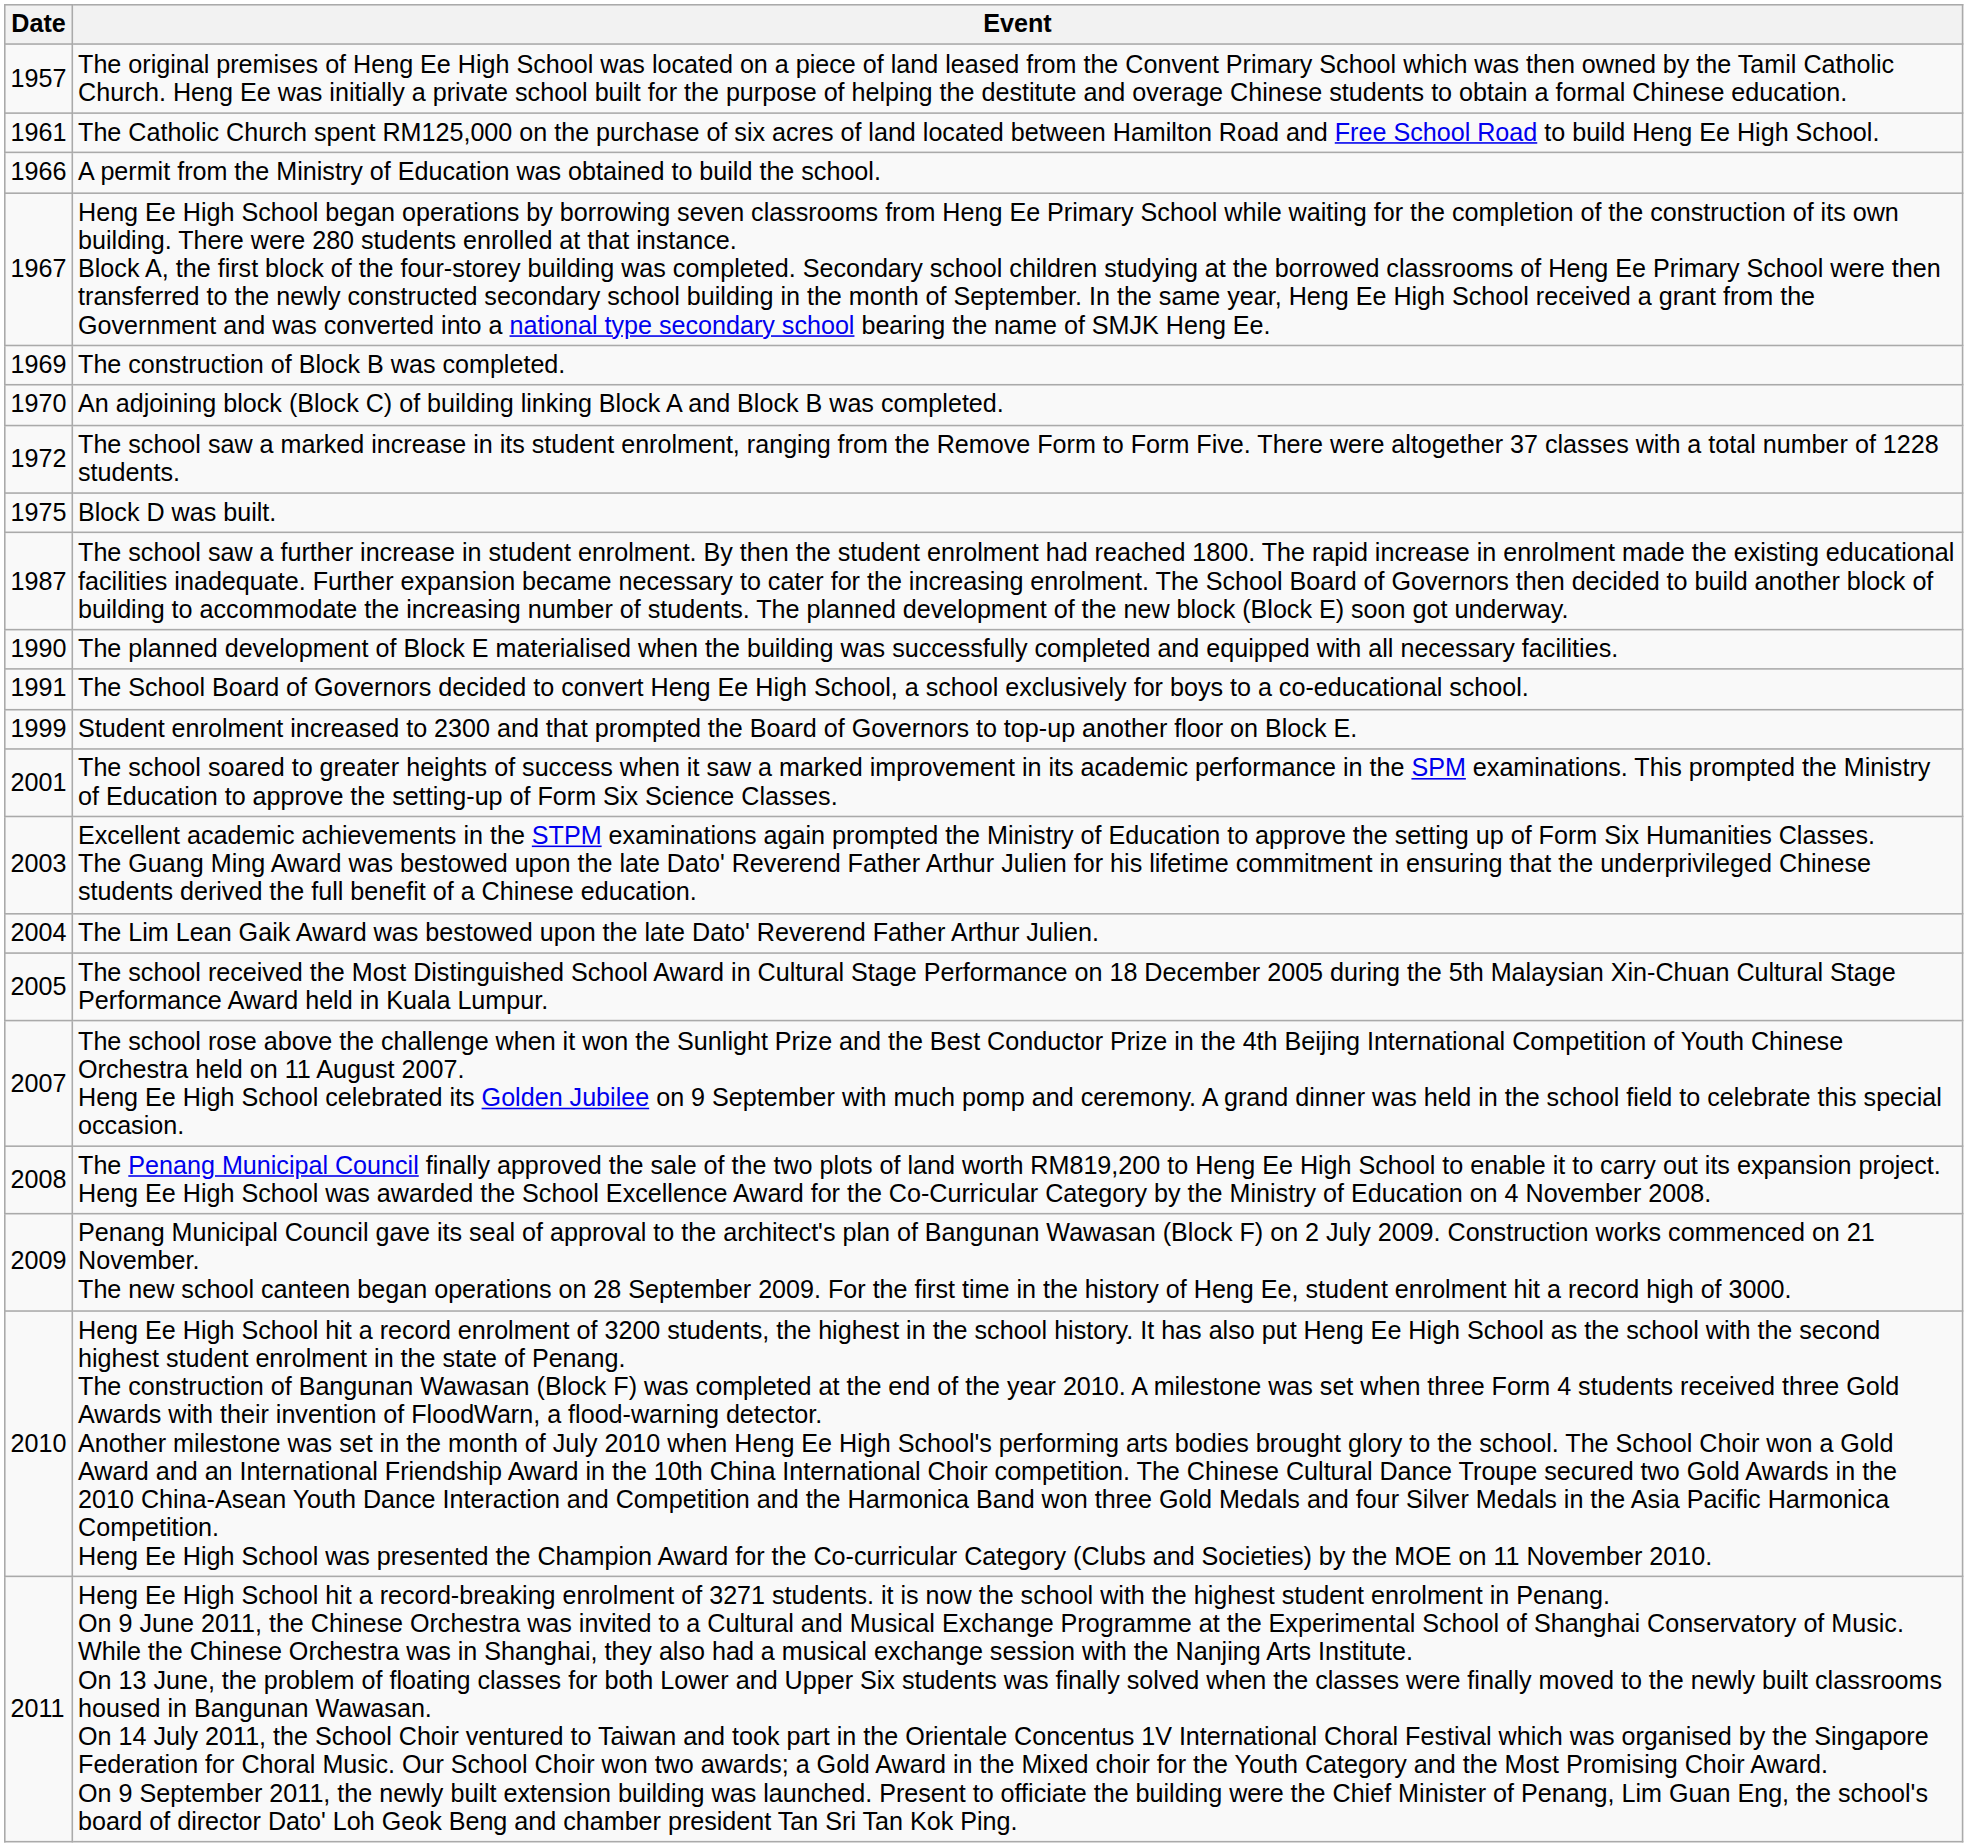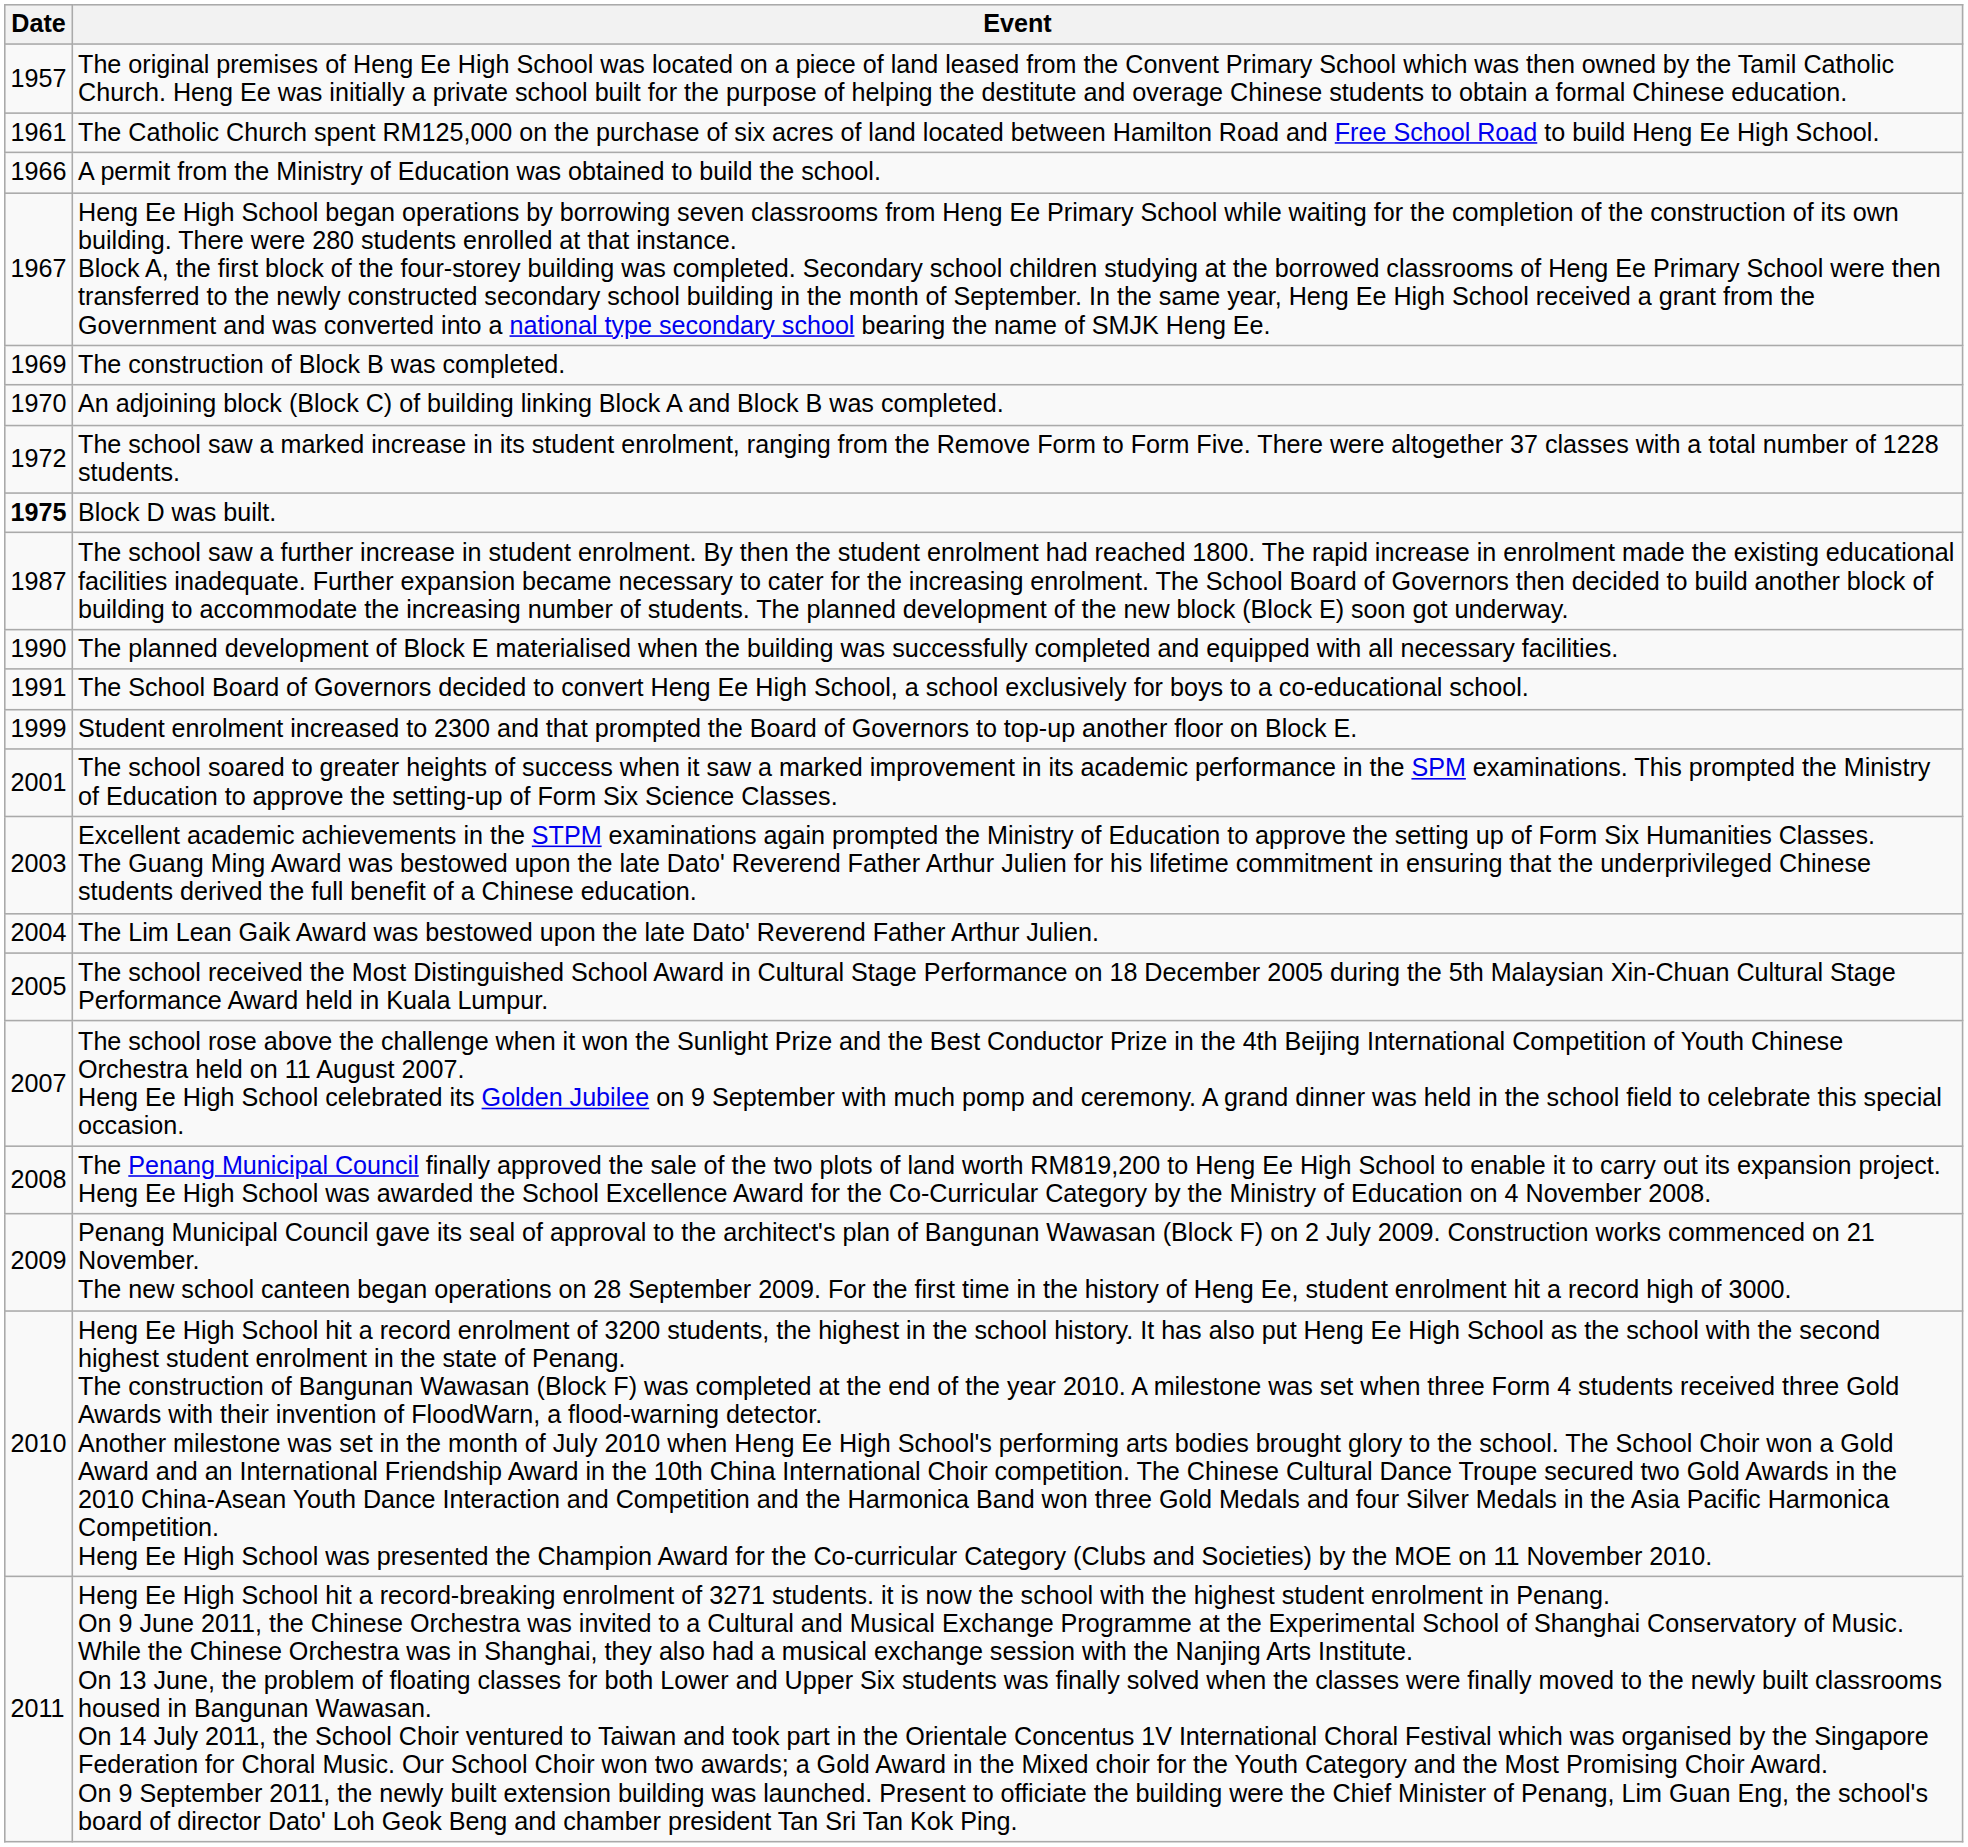Block D was built. | Date: normal -> bold
